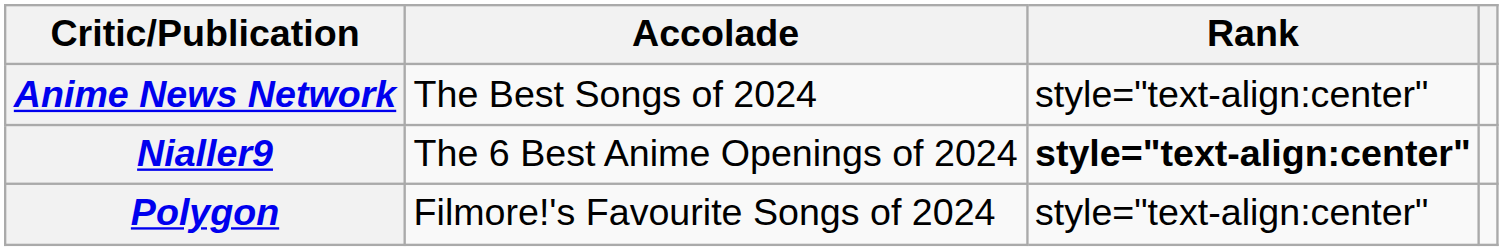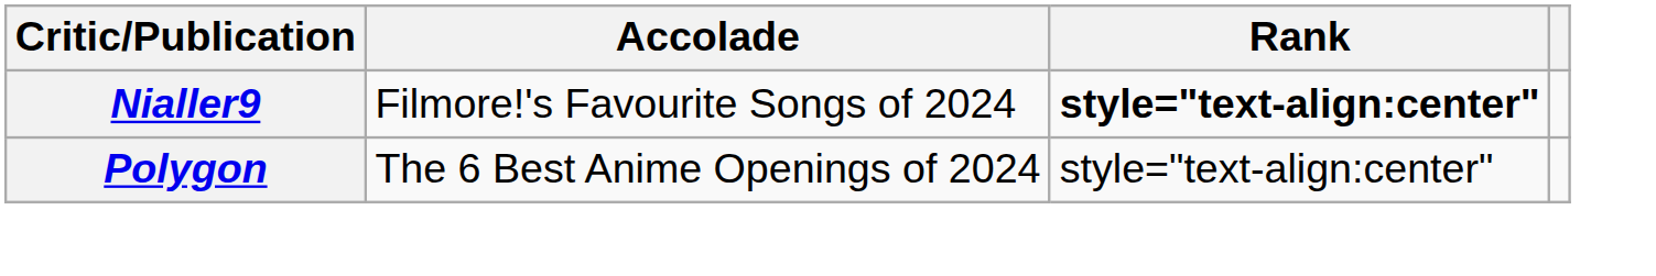- row: Anime News Network | The Best Songs of 2024 | style="text-align:center"
Nialler9 | Accolade: The 6 Best Anime Openings of 2024 -> Filmore!'s Favourite Songs of 2024
Polygon | Accolade: Filmore!'s Favourite Songs of 2024 -> The 6 Best Anime Openings of 2024
